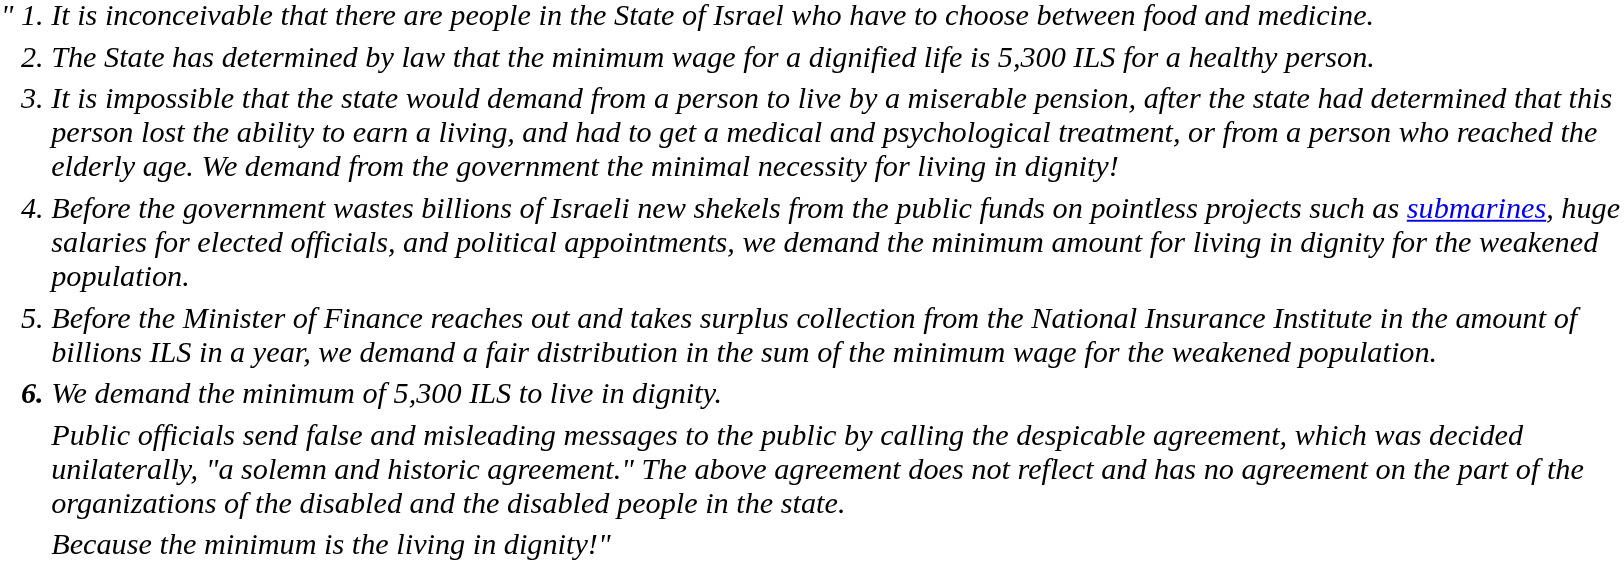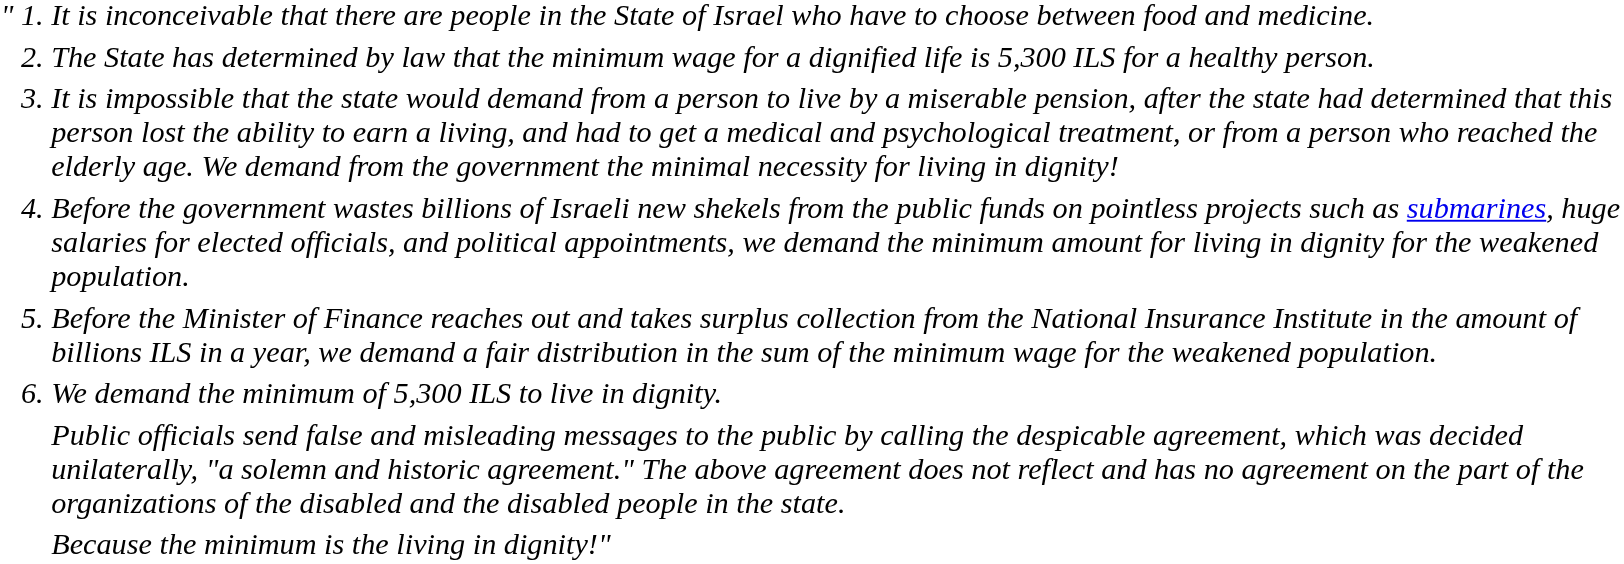We demand the minimum of 5,300 ILS to live in dignity. | column 2: bold -> normal
